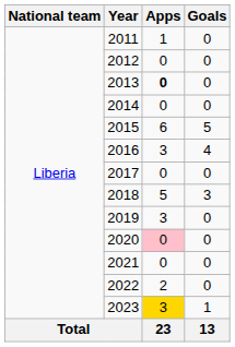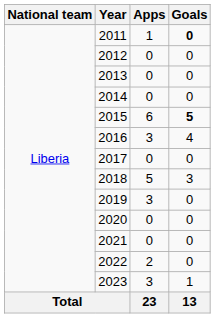2011 | Goals: normal -> bold
2013 | Apps: bold -> normal
2015 | Goals: normal -> bold
2020 | Apps: pink background -> no background
2023 | Apps: gold background -> no background
